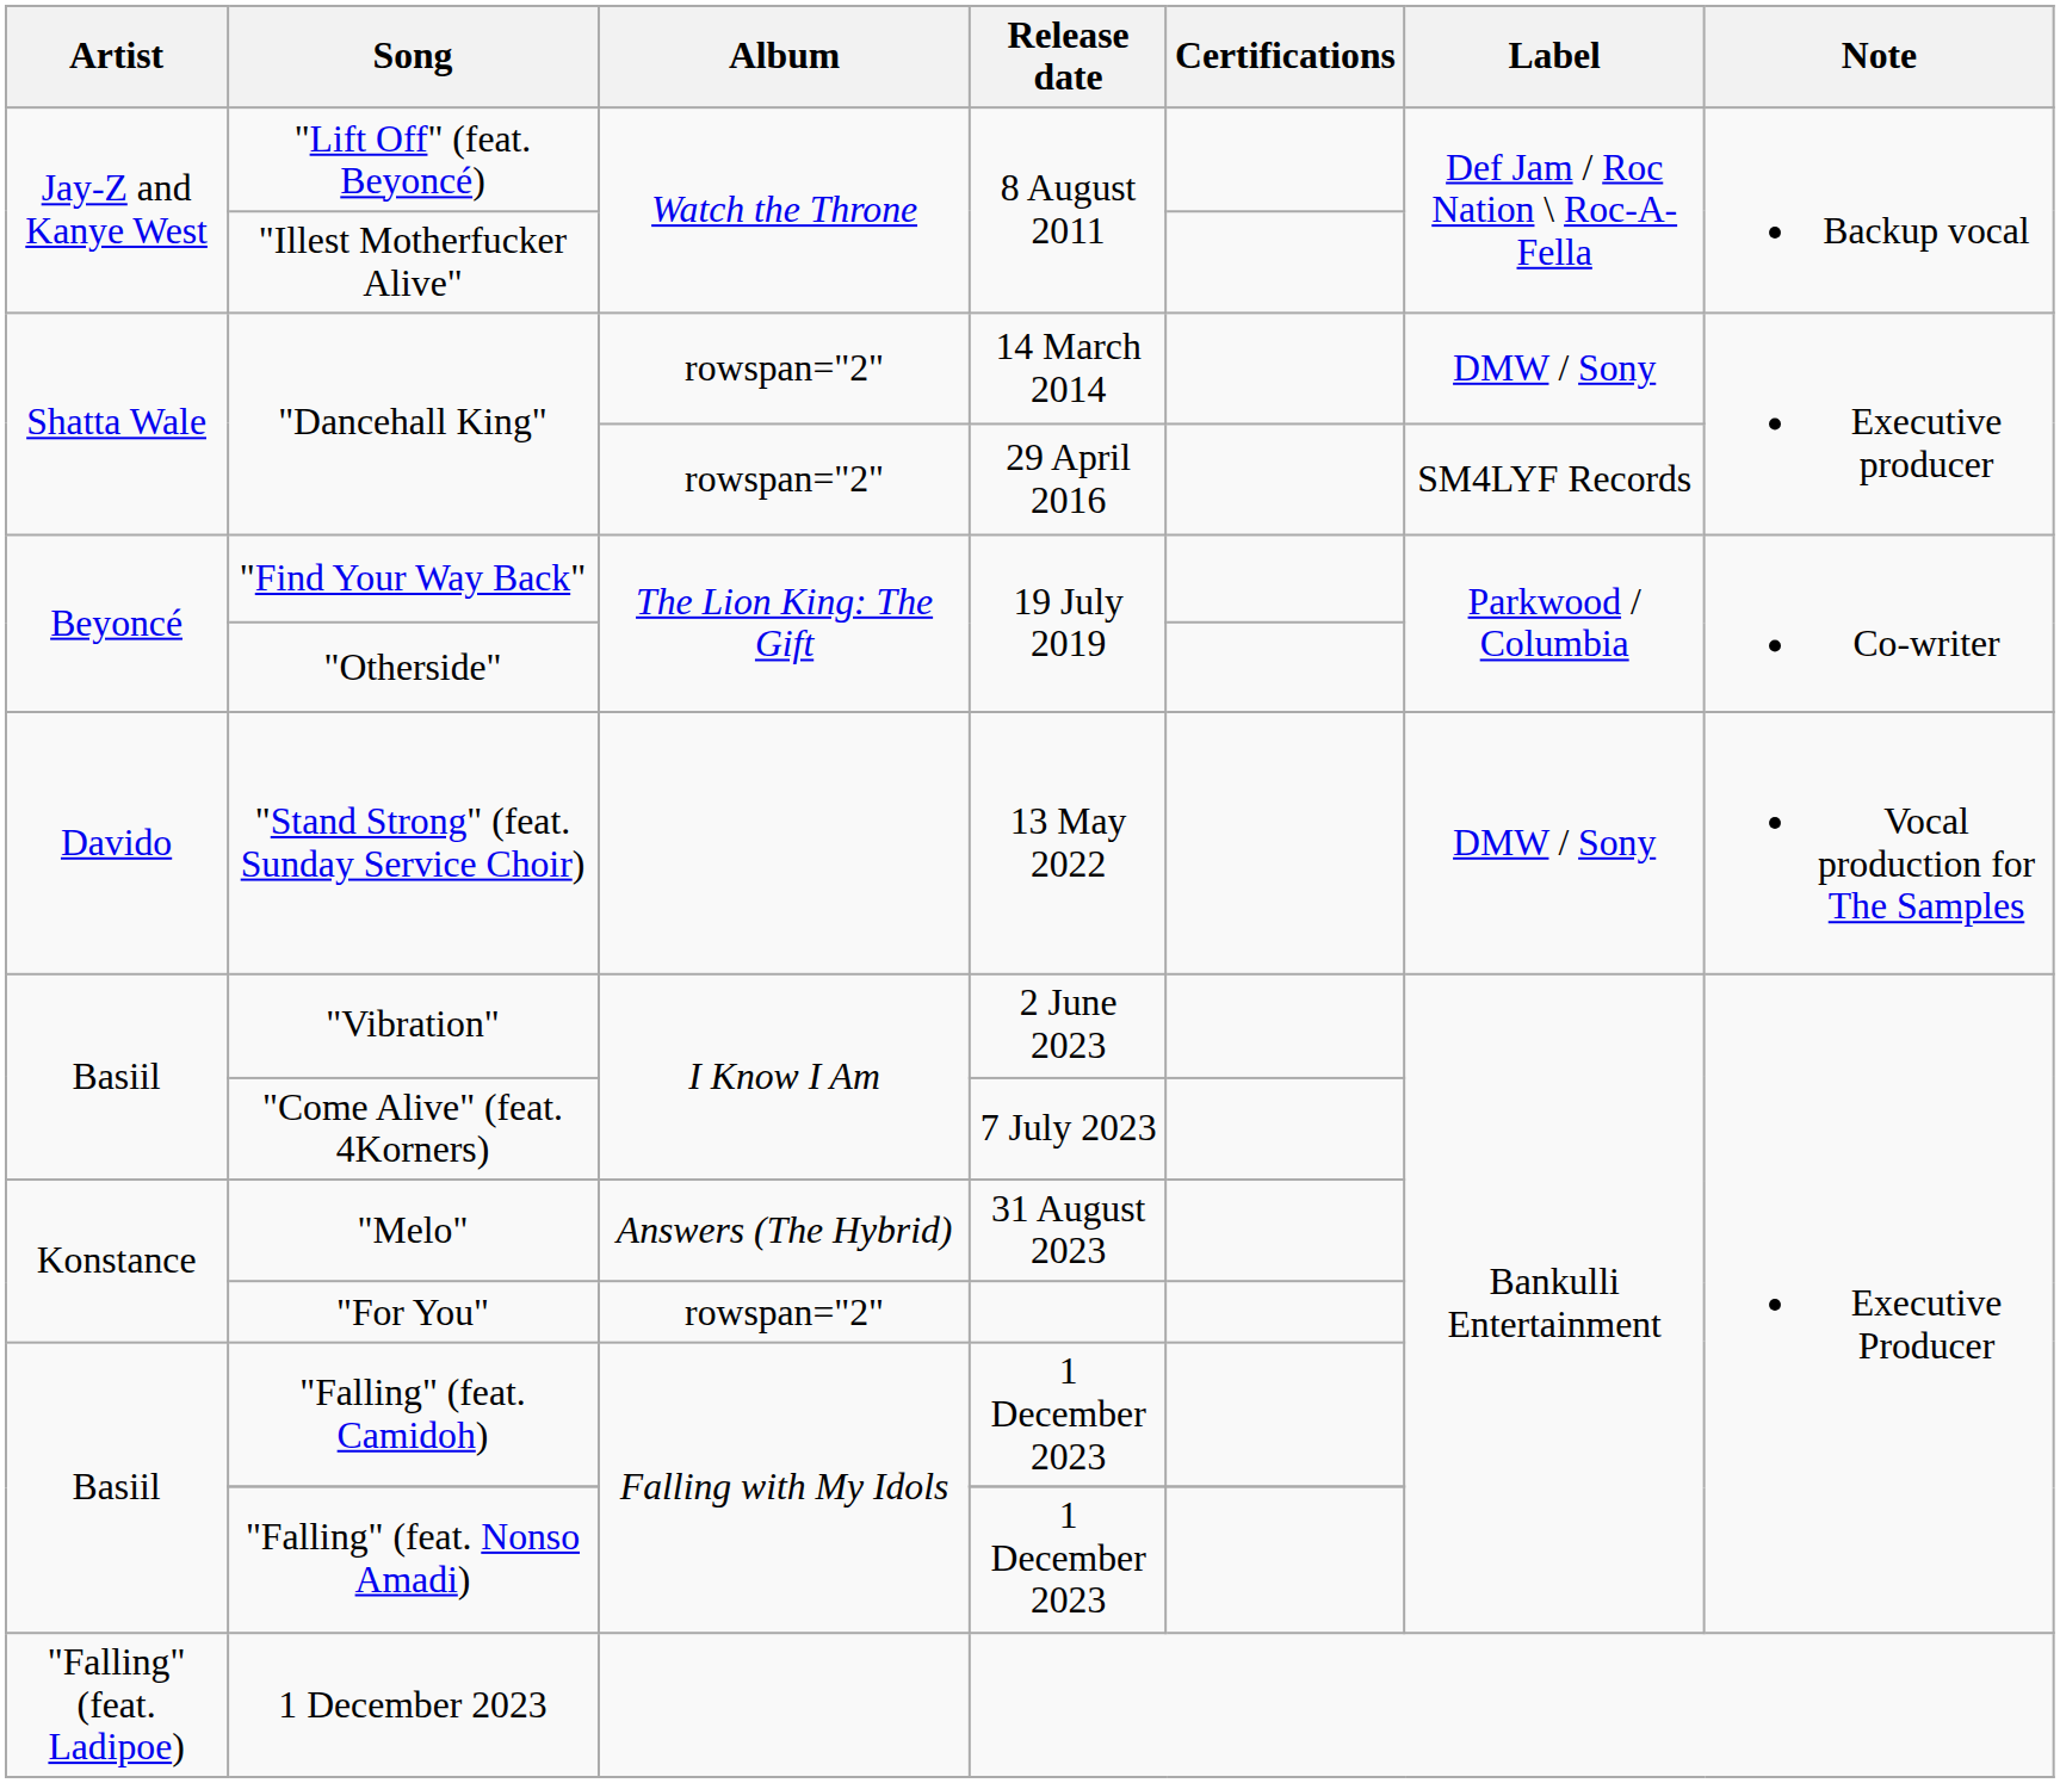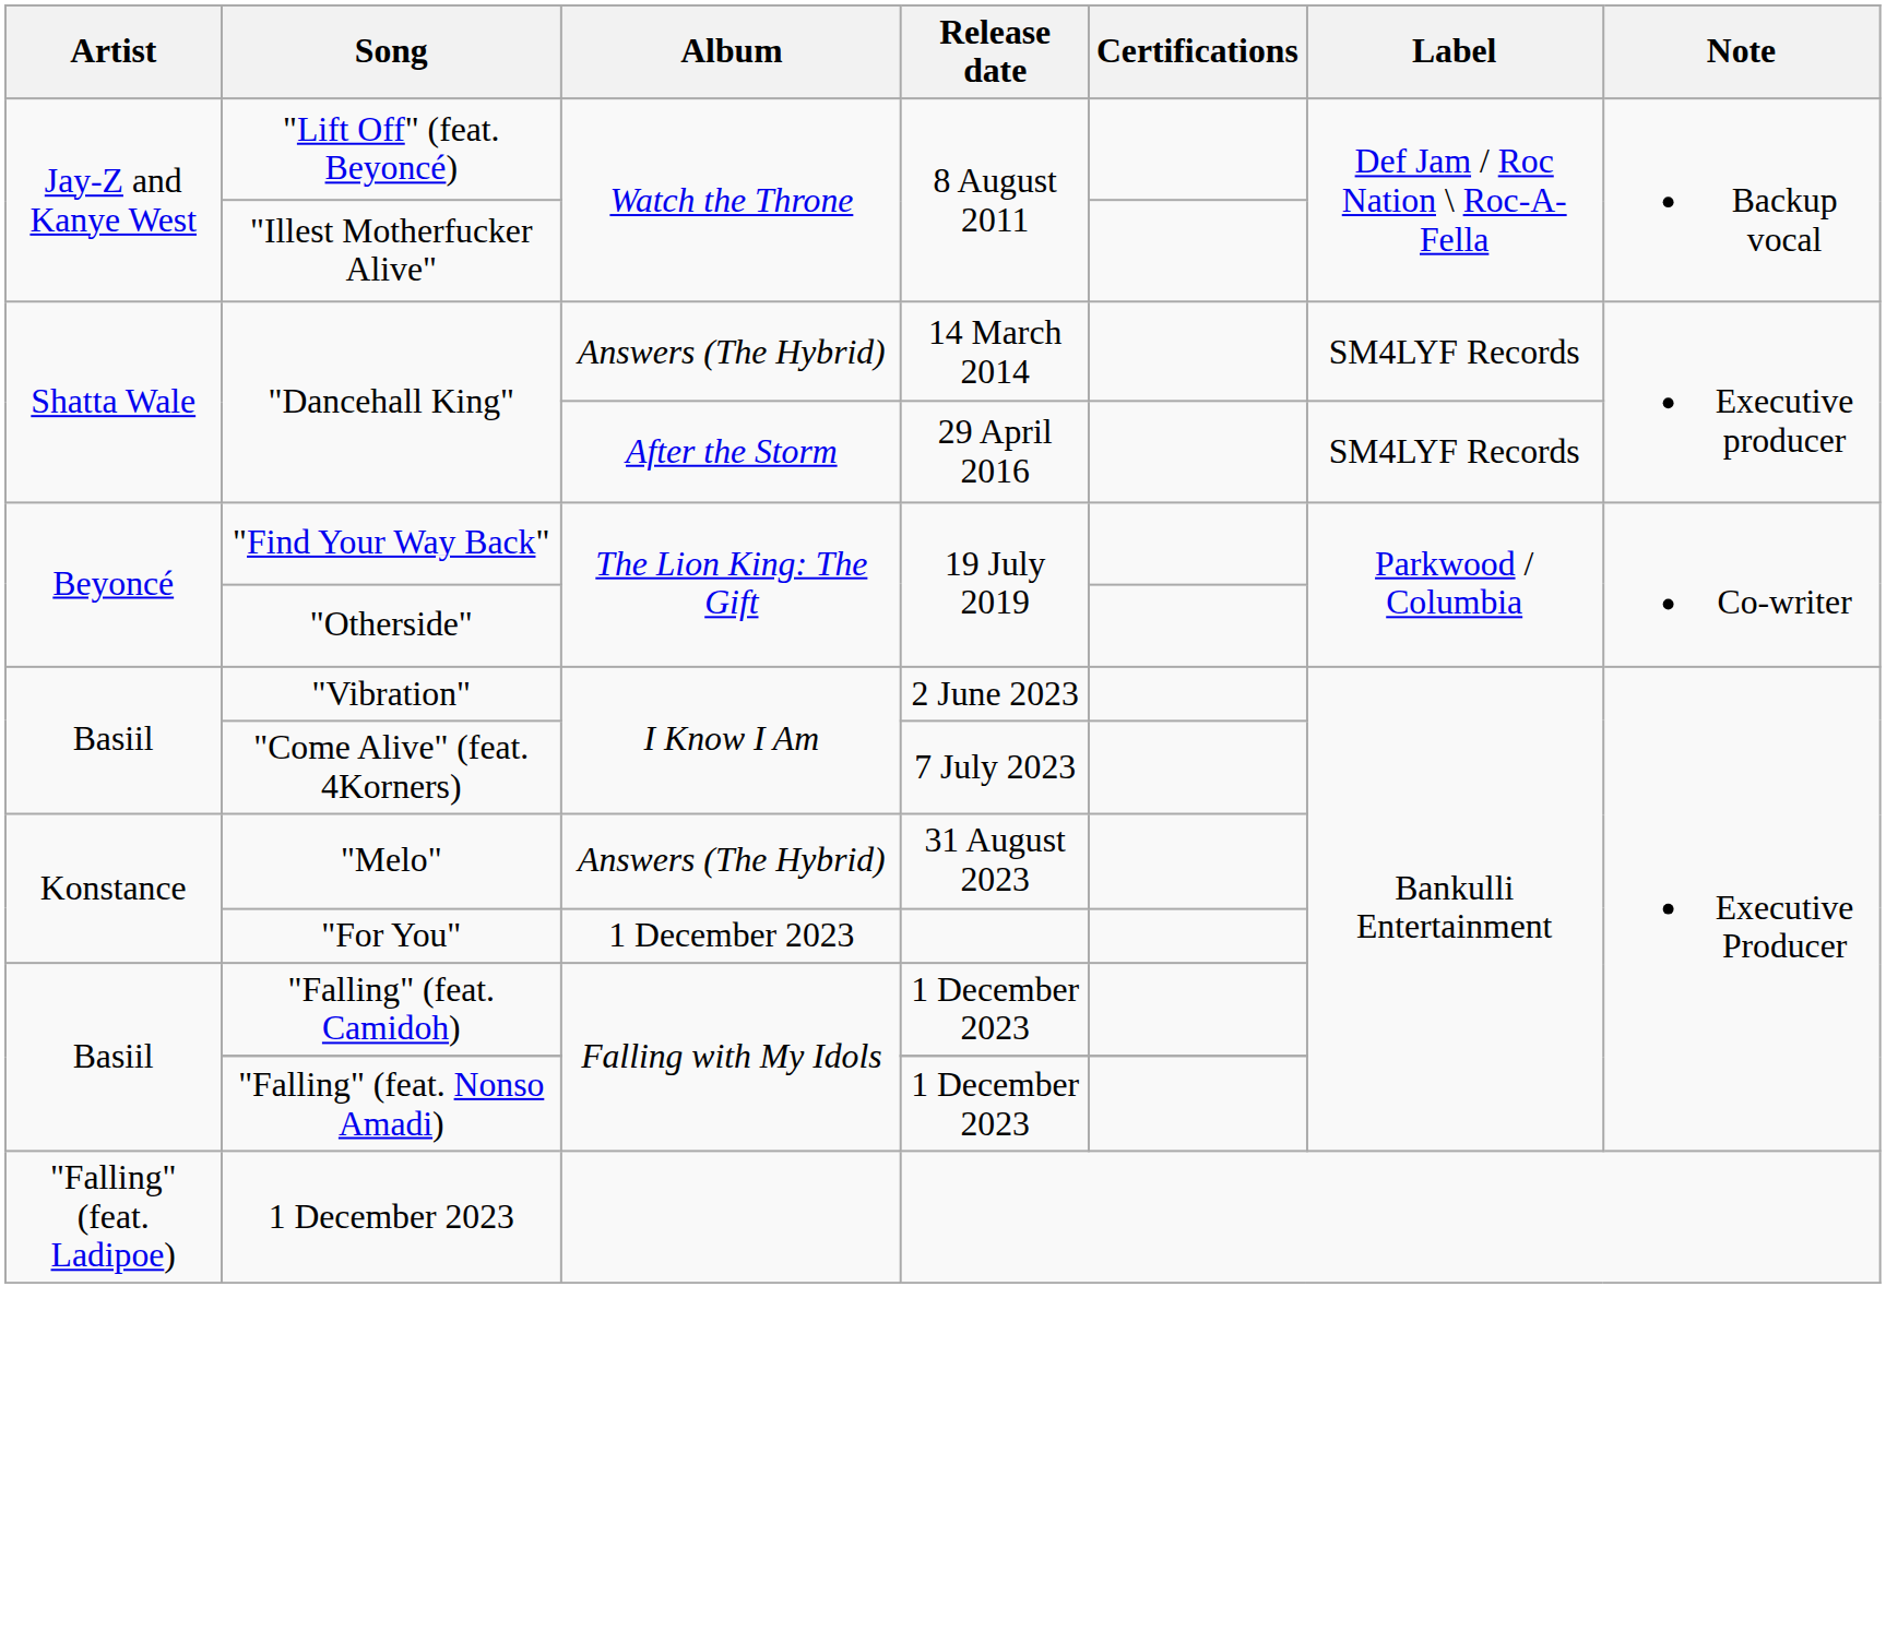"Dancehall King" / 14 March 2014 | Album: rowspan="2" -> Answers (The Hybrid)
"Dancehall King" / 14 March 2014 | Label: DMW / Sony -> SM4LYF Records
"Dancehall King" / 29 April 2016 | Album: rowspan="2" -> After the Storm
- row: Davido | "Stand Strong" (feat. Sunday Service Choir) | 13 May 2022 | DMW / Sony | Vocal production for The Samples
"For You" | Album: rowspan="2" -> 1 December 2023
